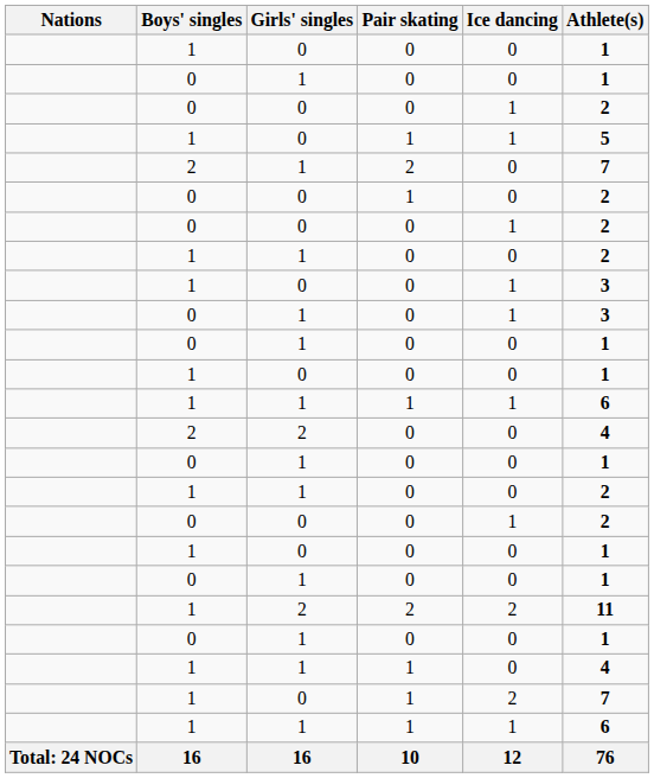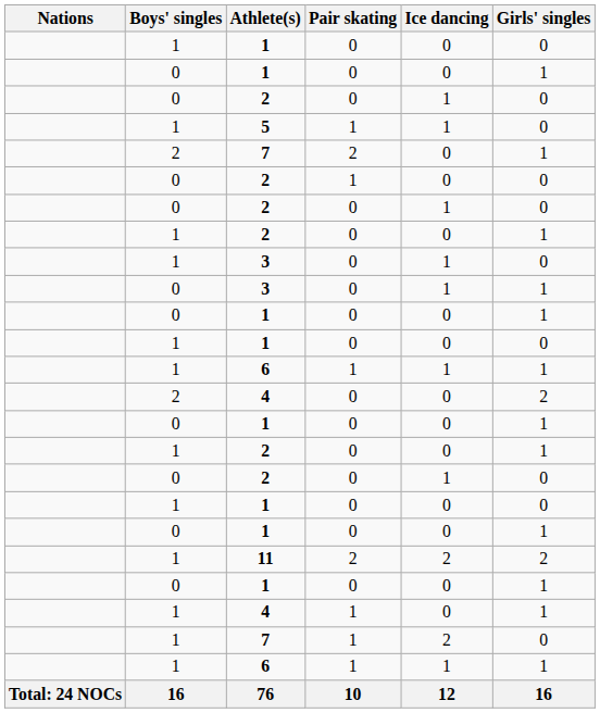columns swapped: Girls' singles <-> Athlete(s)
